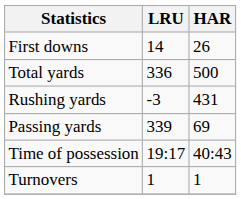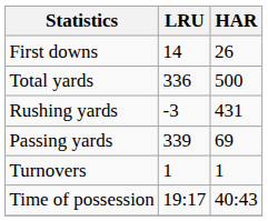rows swapped: Turnovers <-> Time of possession
